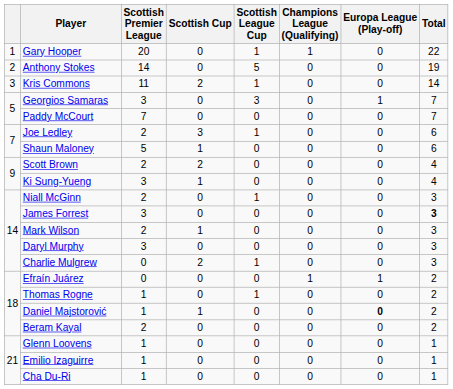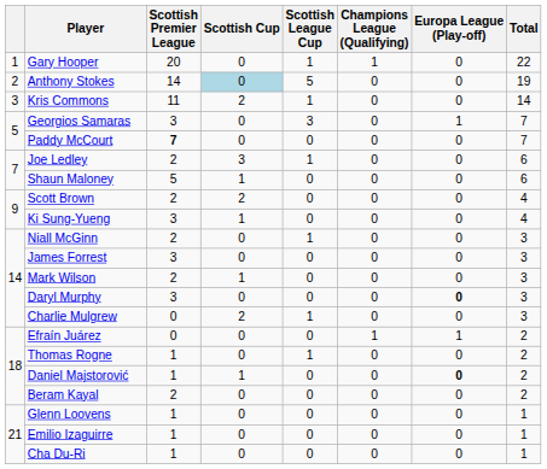Anthony Stokes | Scottish Cup: no background -> lightblue background
Paddy McCourt | Scottish Premier League: normal -> bold
James Forrest | Total: bold -> normal
Daryl Murphy | Europa League (Play-off): normal -> bold
